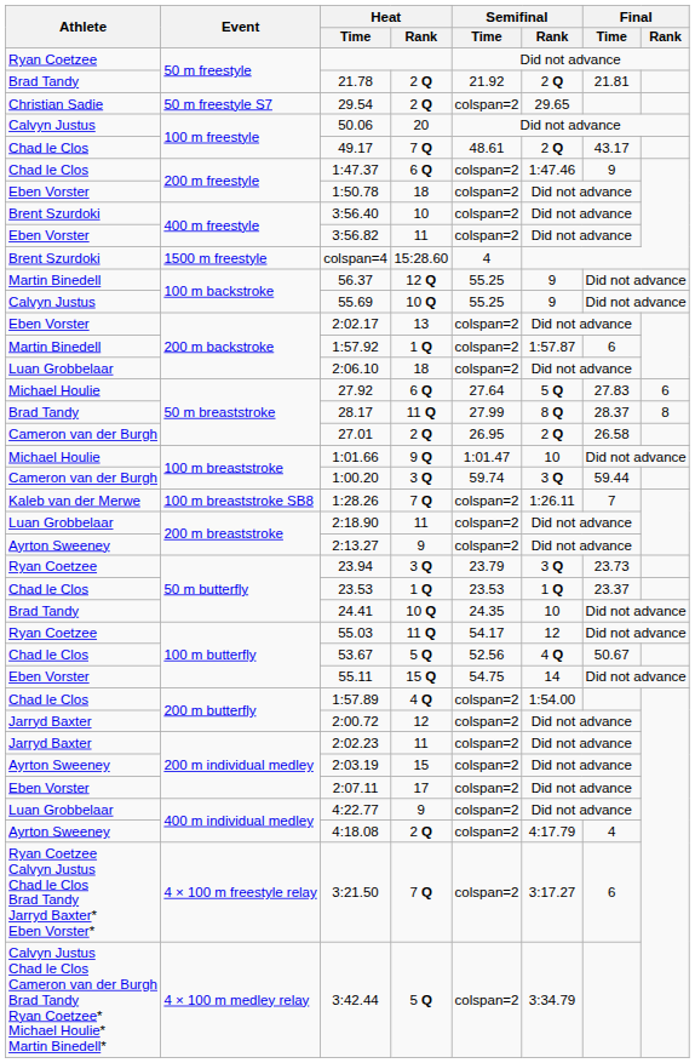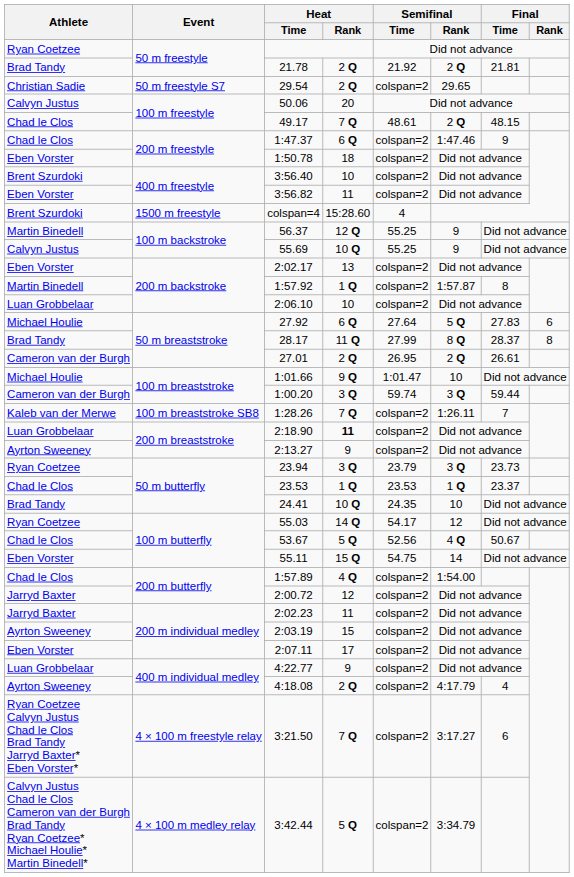49.17 | Final / Time: 43.17 -> 48.15
1:57.92 | Final / Time: 6 -> 8
2:06.10 | Heat / Rank: 18 -> 10
27.01 | Final / Time: 26.58 -> 26.61
2:18.90 | Heat / Rank: normal -> bold
55.03 | Heat / Rank: 11 Q -> 14 Q
